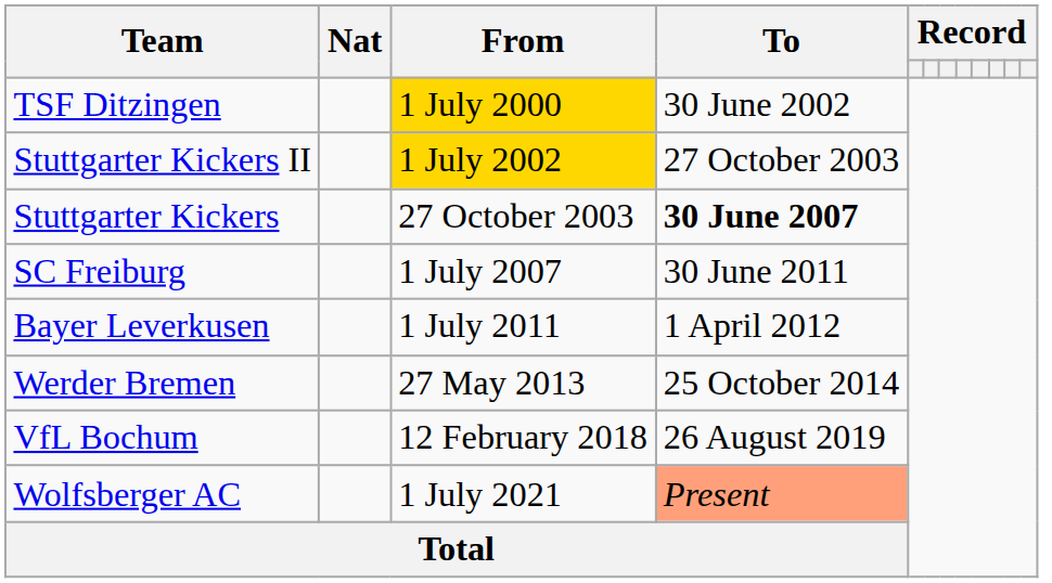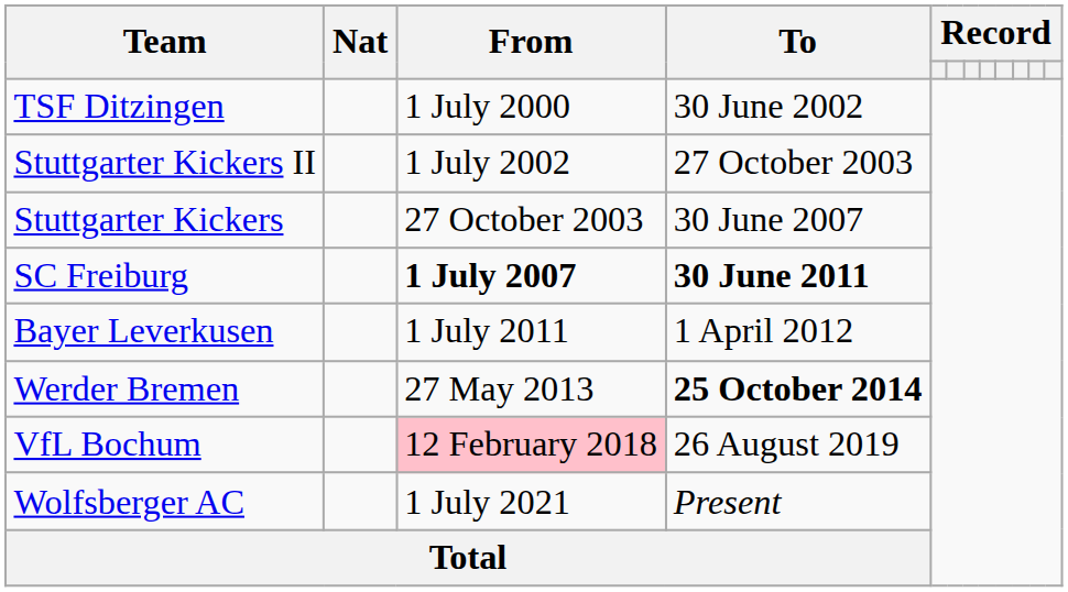TSF Ditzingen | From: gold background -> no background
Stuttgarter Kickers II | From: gold background -> no background
Stuttgarter Kickers | To: bold -> normal
SC Freiburg | From: normal -> bold
SC Freiburg | To: normal -> bold
Werder Bremen | To: normal -> bold
VfL Bochum | From: no background -> pink background
Wolfsberger AC | To: lightsalmon background -> no background
